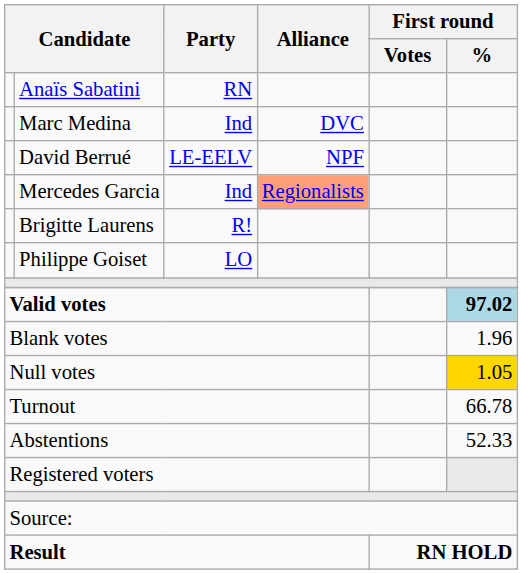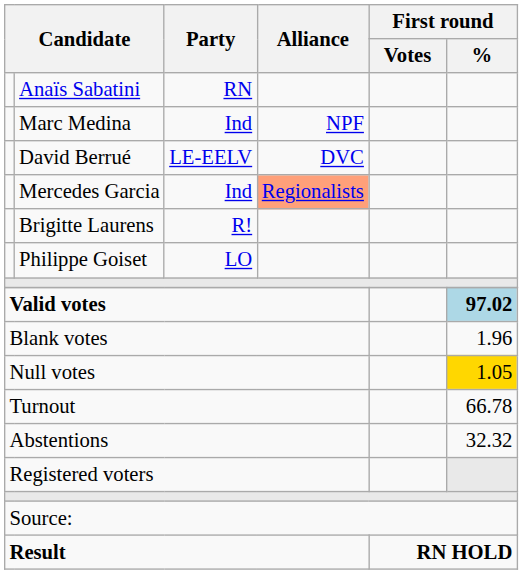Marc Medina | Alliance: DVC -> NPF
David Berrué | Alliance: NPF -> DVC
Abstentions | First round / %: 52.33 -> 32.32
